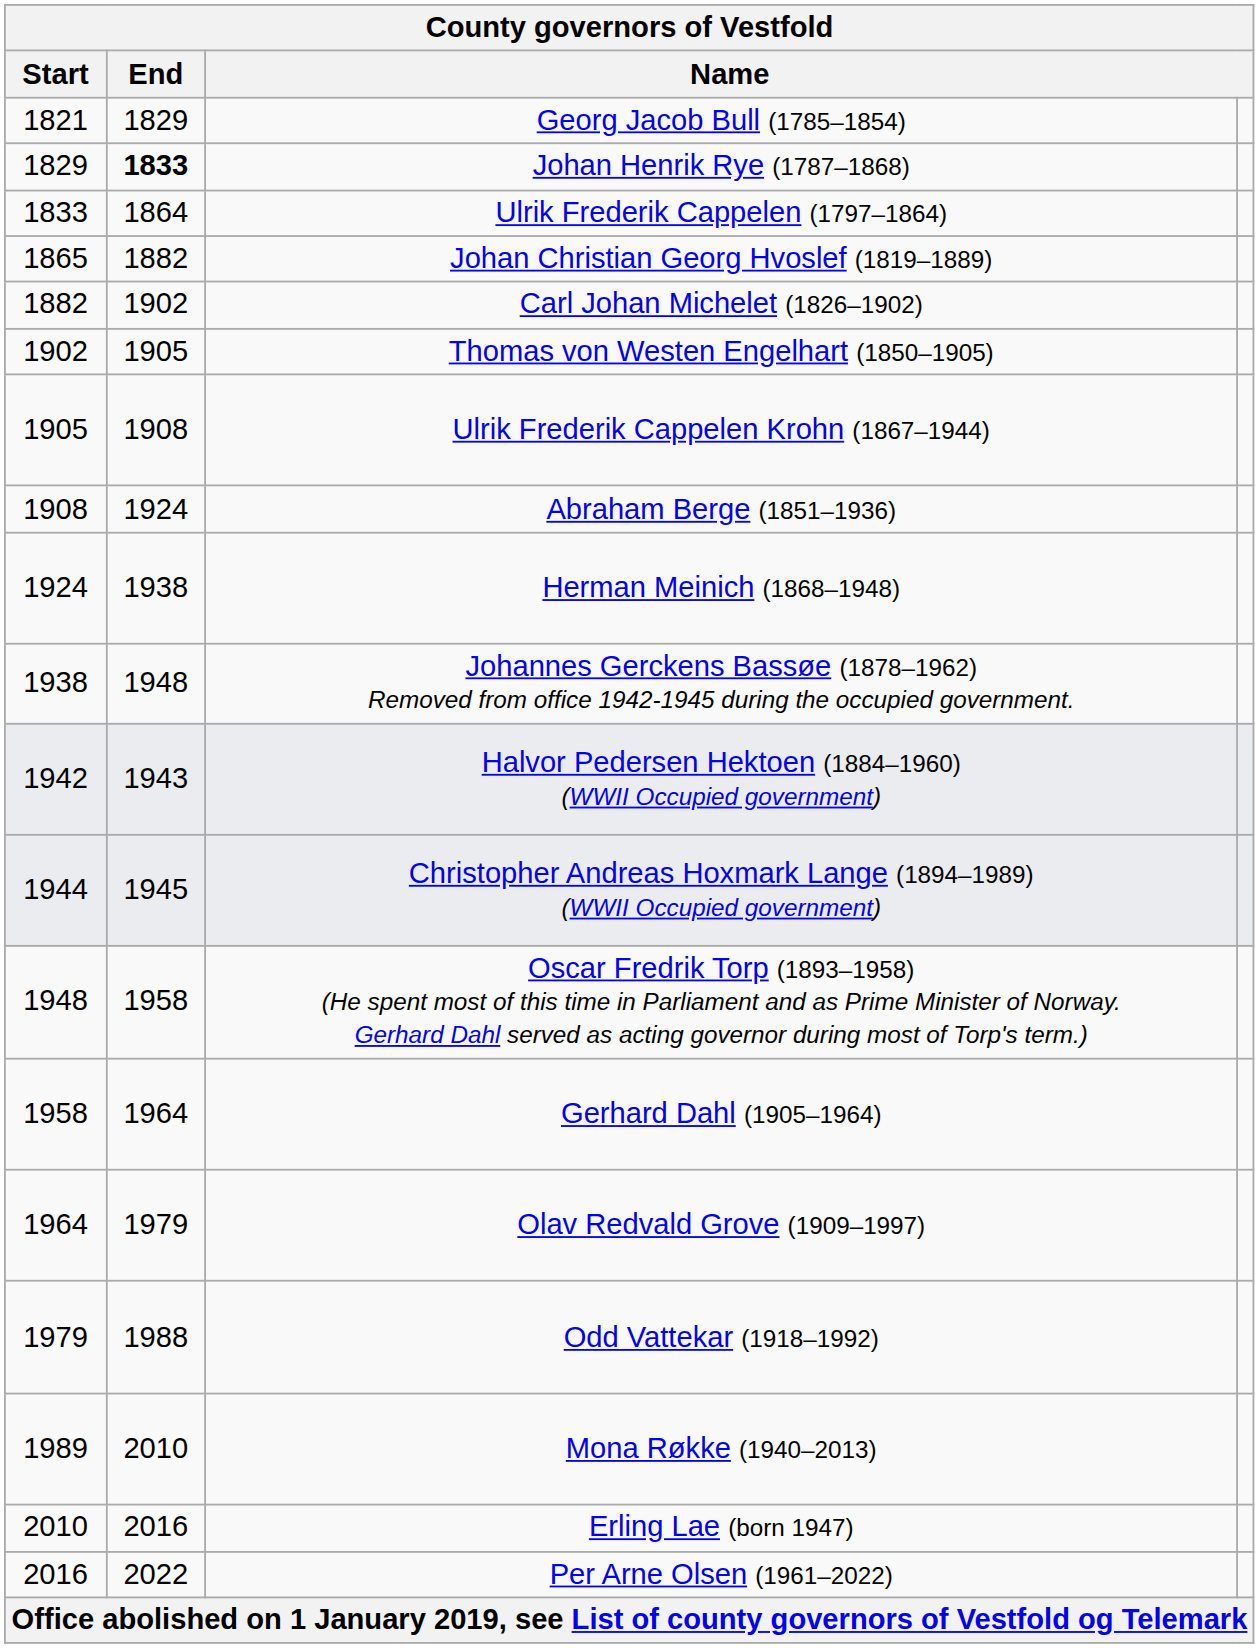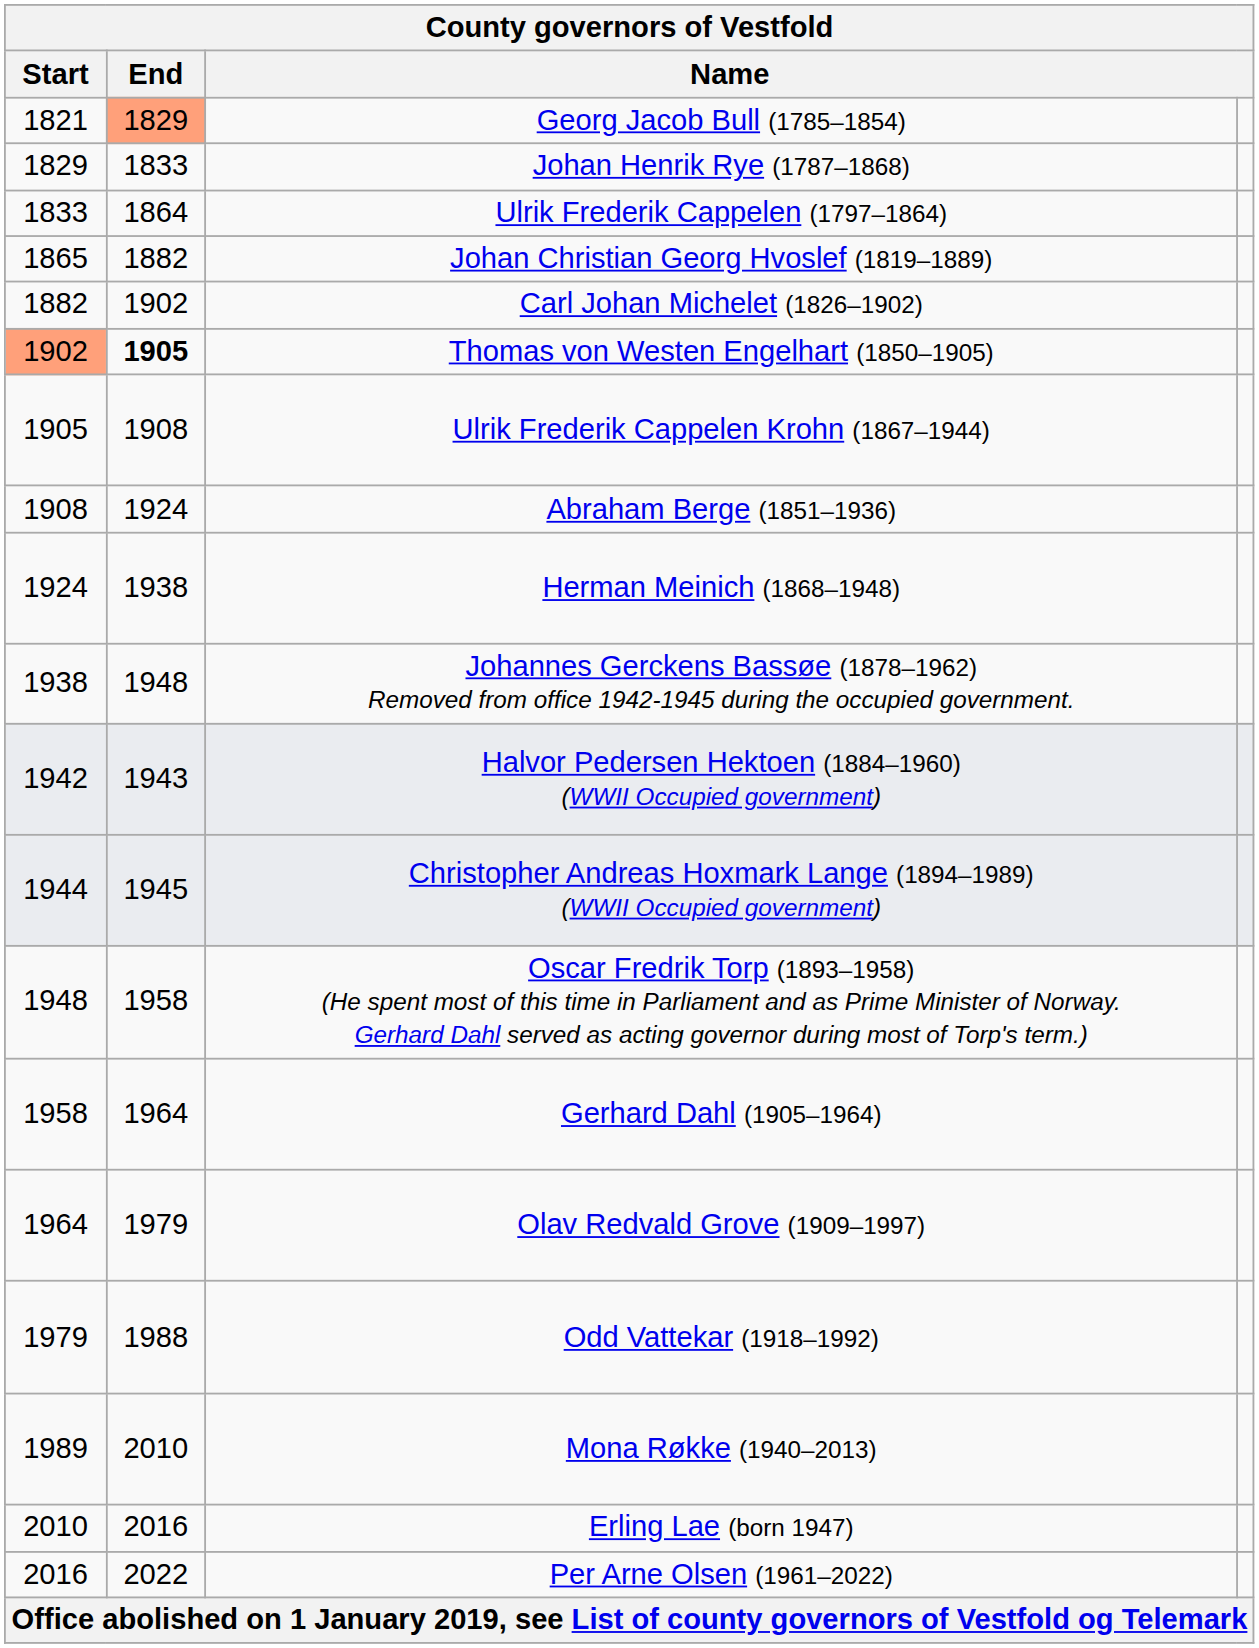Georg Jacob Bull (1785–1854) | End: no background -> lightsalmon background
Johan Henrik Rye (1787–1868) | End: bold -> normal
Thomas von Westen Engelhart (1850–1905) | Start: no background -> lightsalmon background
Thomas von Westen Engelhart (1850–1905) | End: normal -> bold
